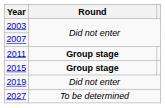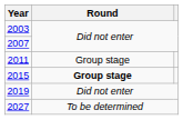2011 | Round: bold -> normal
